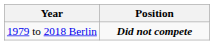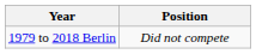1979 to 2018 Berlin | Position: bold -> normal
